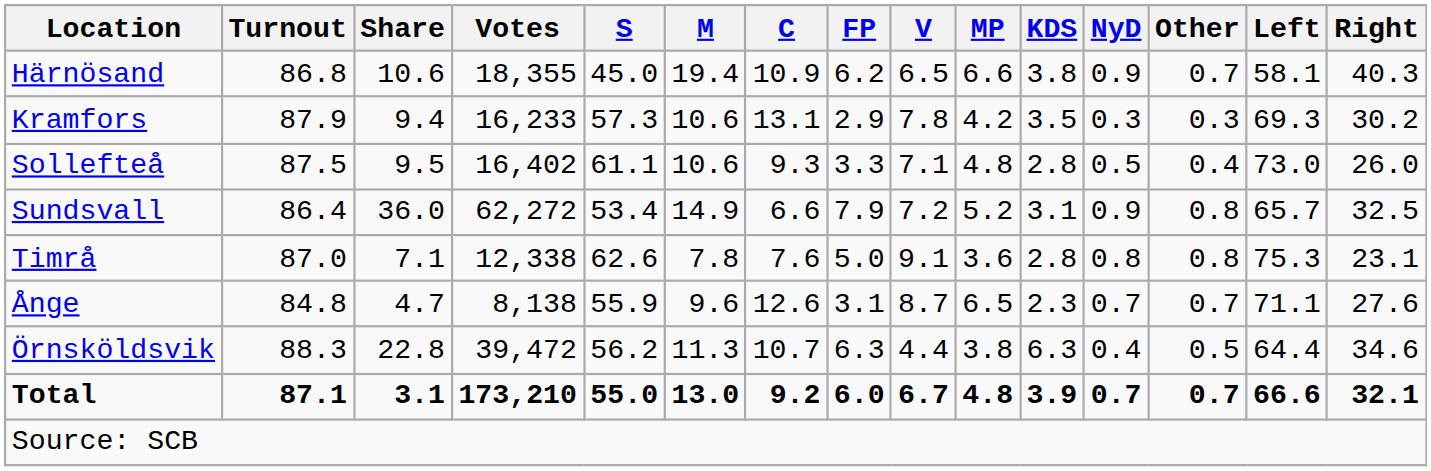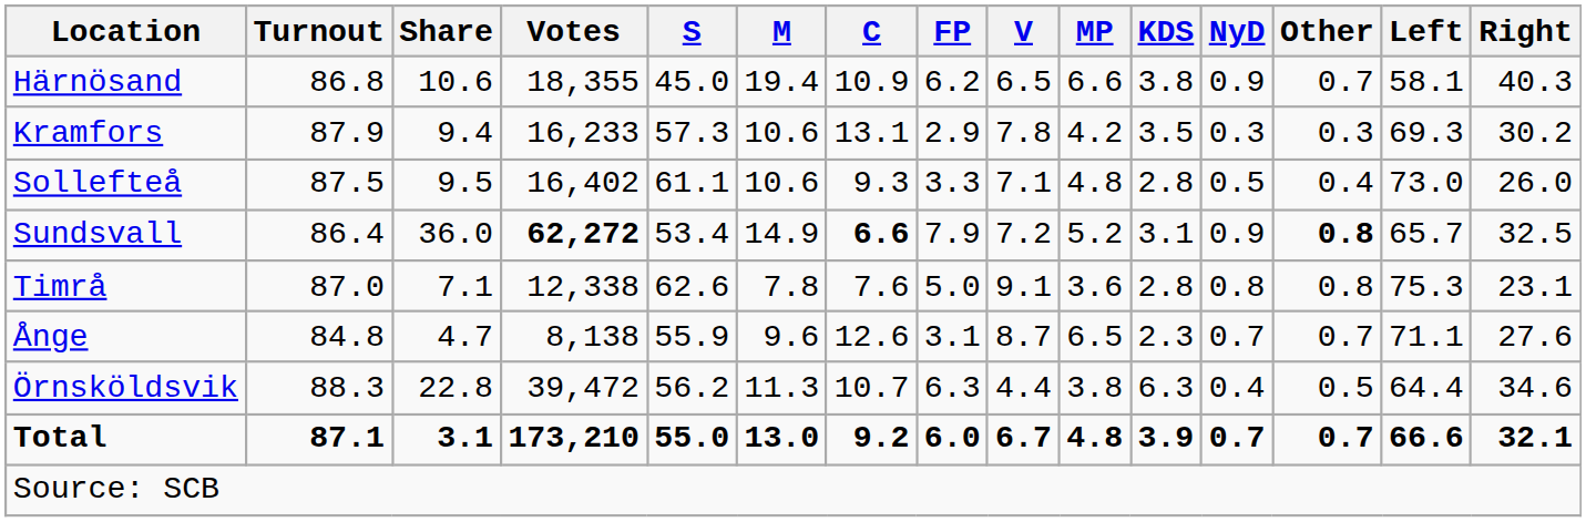Sundsvall | Votes: normal -> bold
Sundsvall | C: normal -> bold
Sundsvall | Other: normal -> bold
